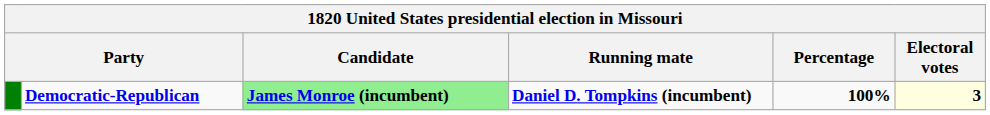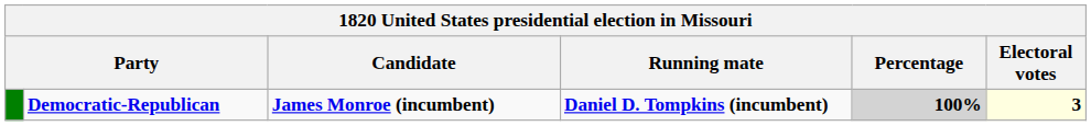Democratic-Republican | Candidate: lightgreen background -> no background
Democratic-Republican | Percentage: no background -> lightgrey background
